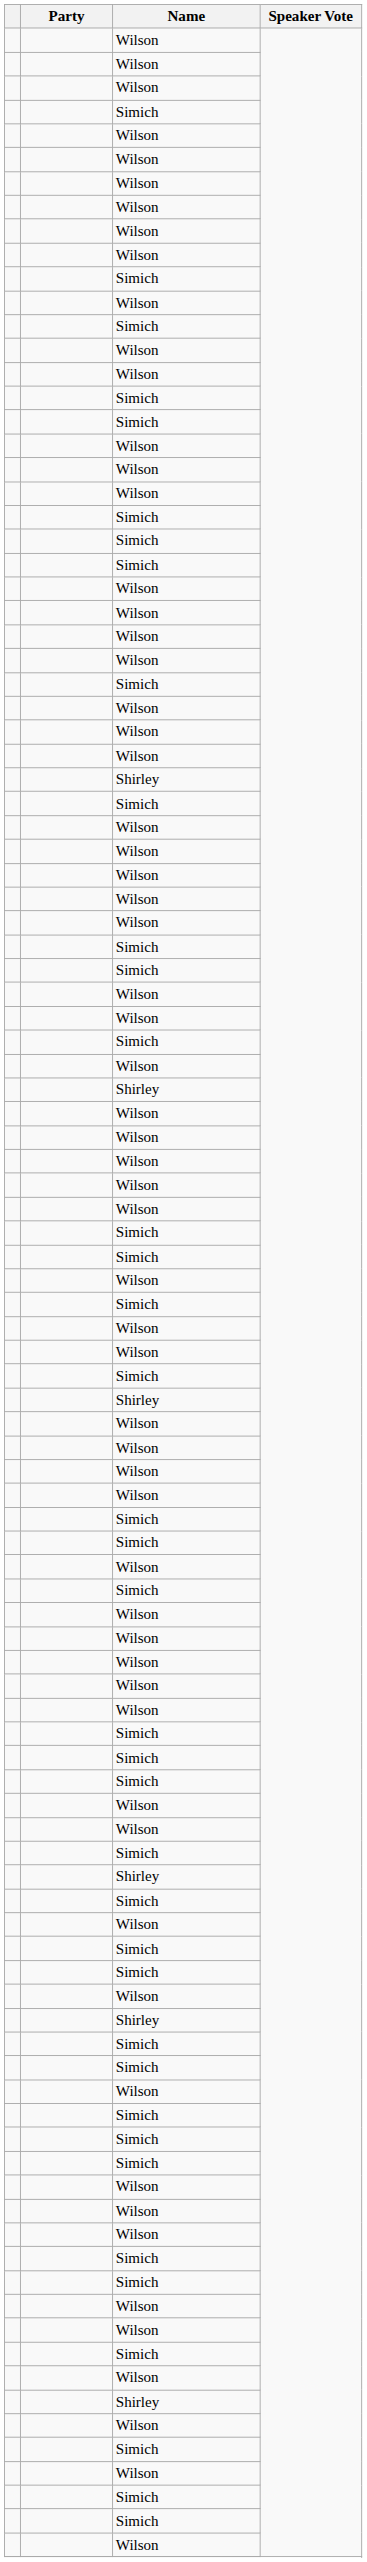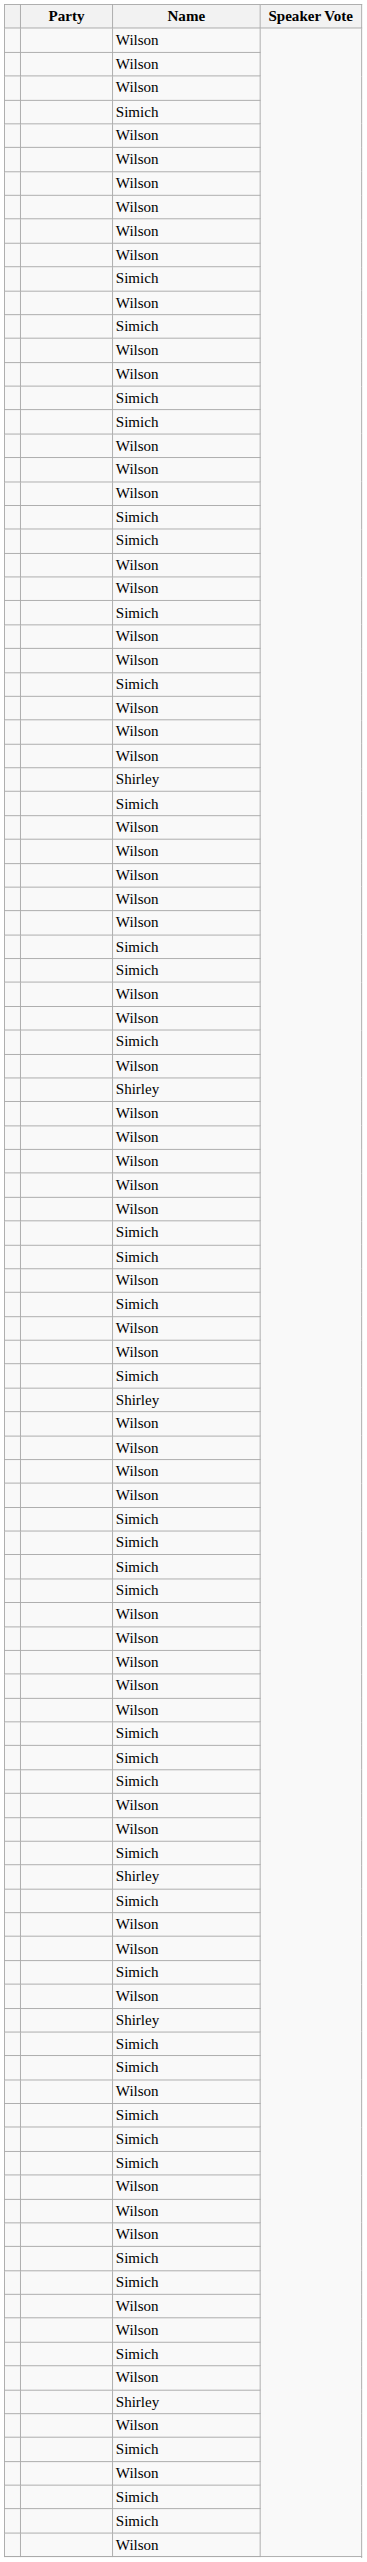row 24 | Name: Simich -> Wilson
row 26 | Name: Wilson -> Simich
row 66 | Name: Wilson -> Simich
row 82 | Name: Simich -> Wilson
